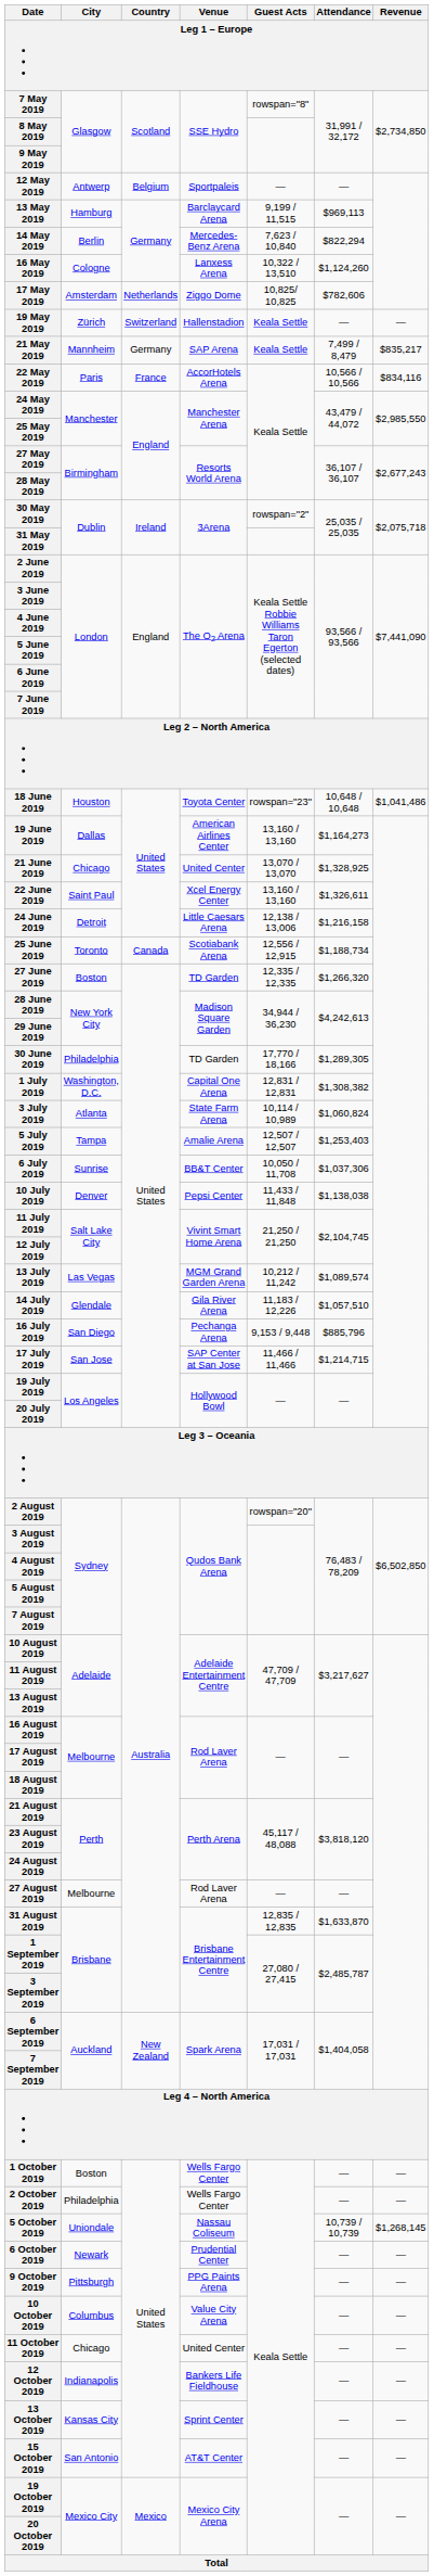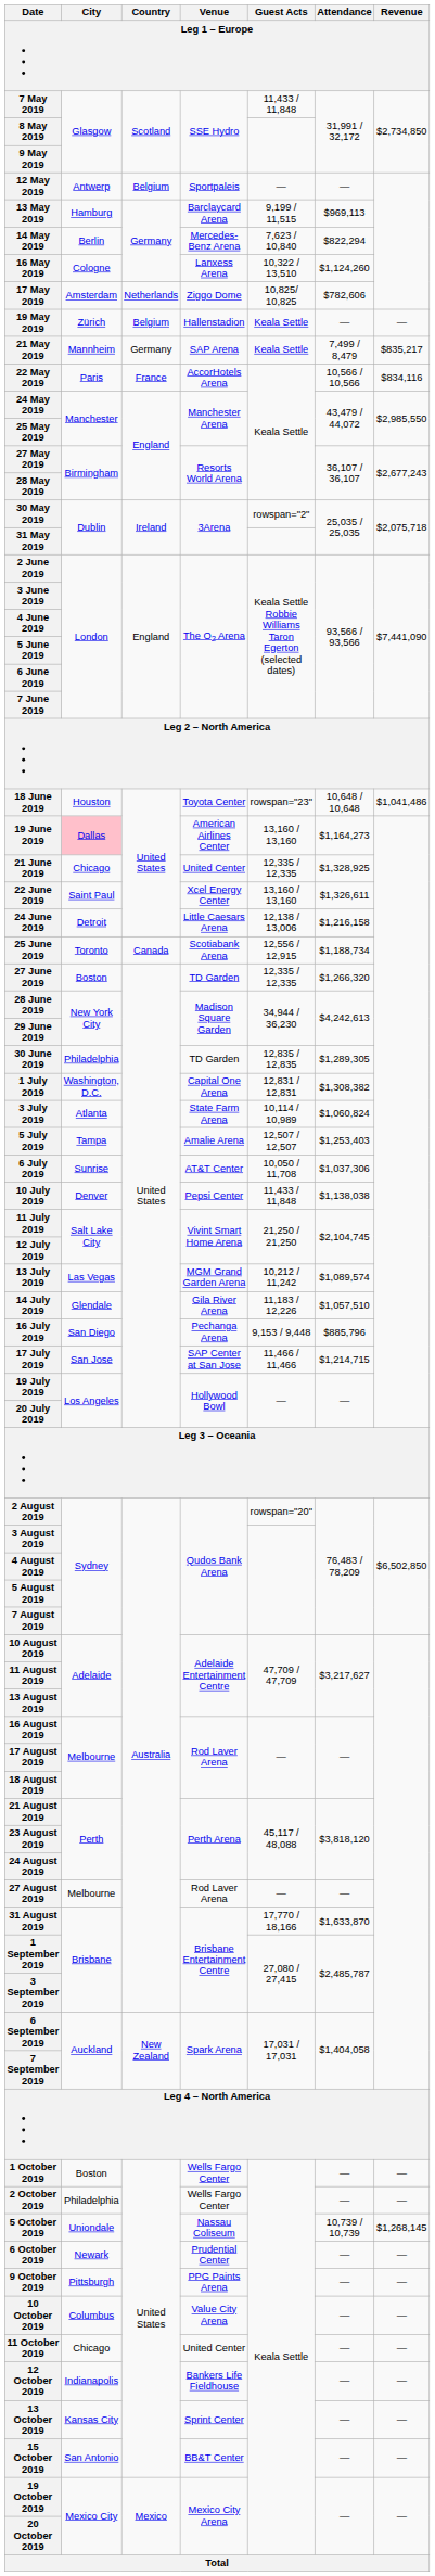7 May 2019 | Guest Acts: rowspan="8" -> 11,433 / 11,848
19 May 2019 | Country: Switzerland -> Belgium
19 June 2019 | City: no background -> pink background
21 June 2019 | Guest Acts: 13,070 / 13,070 -> 12,335 / 12,335
30 June 2019 | Guest Acts: 17,770 / 18,166 -> 12,835 / 12,835
6 July 2019 | Venue: BB&T Center -> AT&T Center
31 August 2019 | Guest Acts: 12,835 / 12,835 -> 17,770 / 18,166
15 October 2019 | Venue: AT&T Center -> BB&T Center
